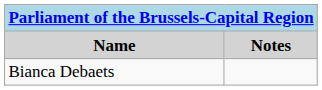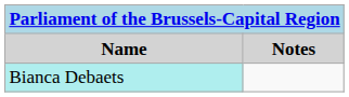Bianca Debaets | Name: no background -> paleturquoise background
